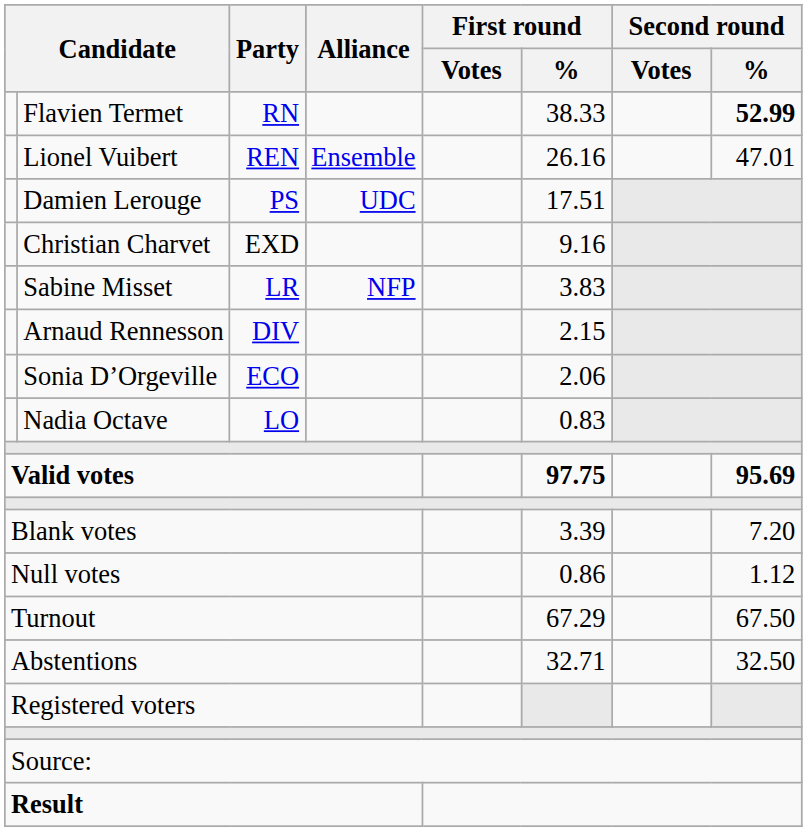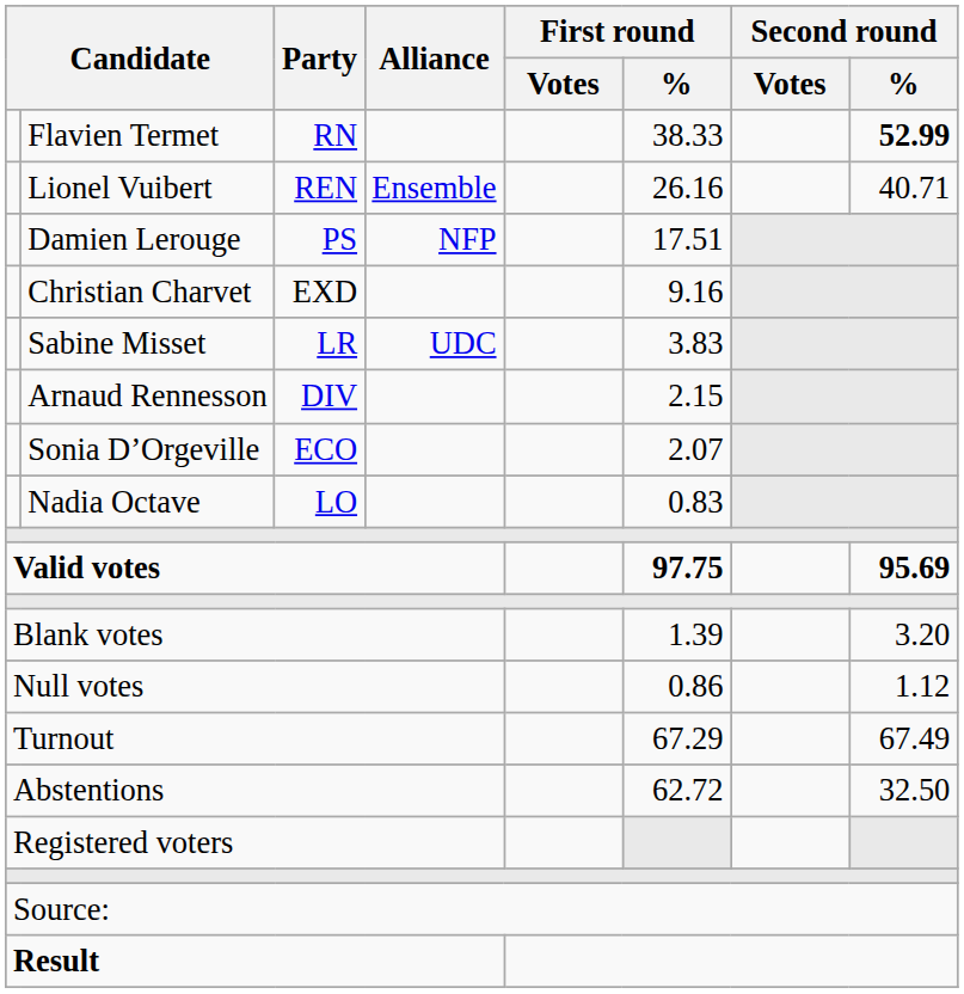Lionel Vuibert | Second round / %: 47.01 -> 40.71
Damien Lerouge | Alliance: UDC -> NFP
Sabine Misset | Alliance: NFP -> UDC
Sonia D’Orgeville | First round / %: 2.06 -> 2.07
Blank votes | First round / %: 3.39 -> 1.39
Blank votes | Second round / %: 7.20 -> 3.20
Turnout | Second round / %: 67.50 -> 67.49
Abstentions | First round / %: 32.71 -> 62.72
